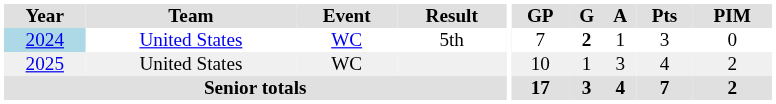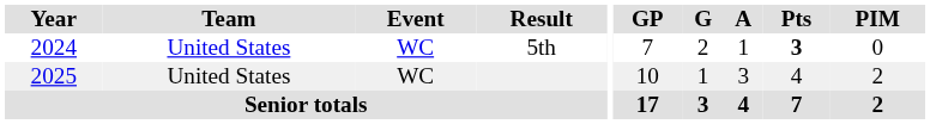5th | Year: lightblue background -> no background
5th | G: bold -> normal
5th | Pts: normal -> bold
